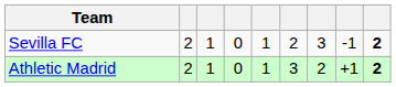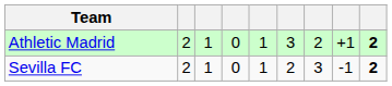rows swapped: Athletic Madrid <-> Sevilla FC
